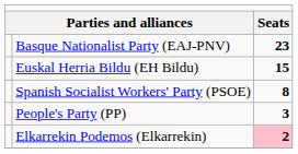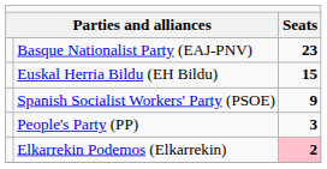Spanish Socialist Workers' Party (PSOE) | column 3: 8 -> 9
